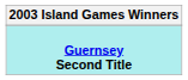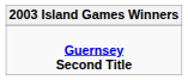row 2 | column 1: paleturquoise background -> no background
